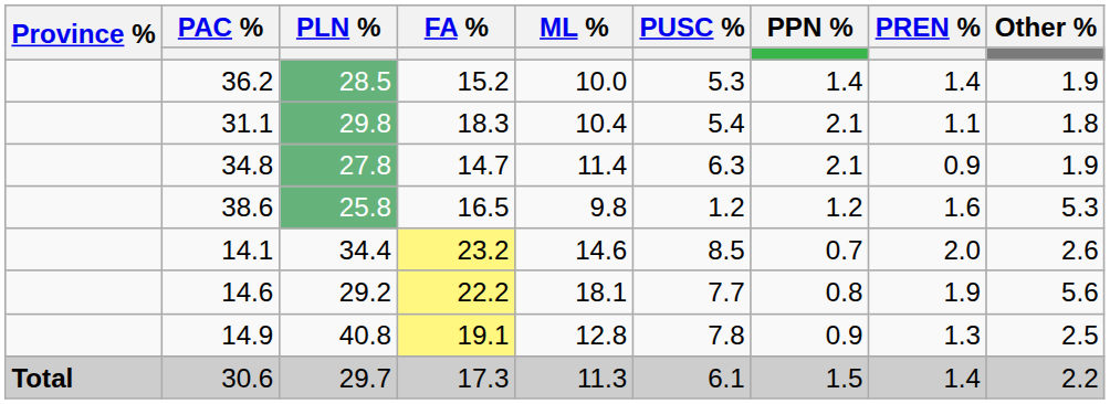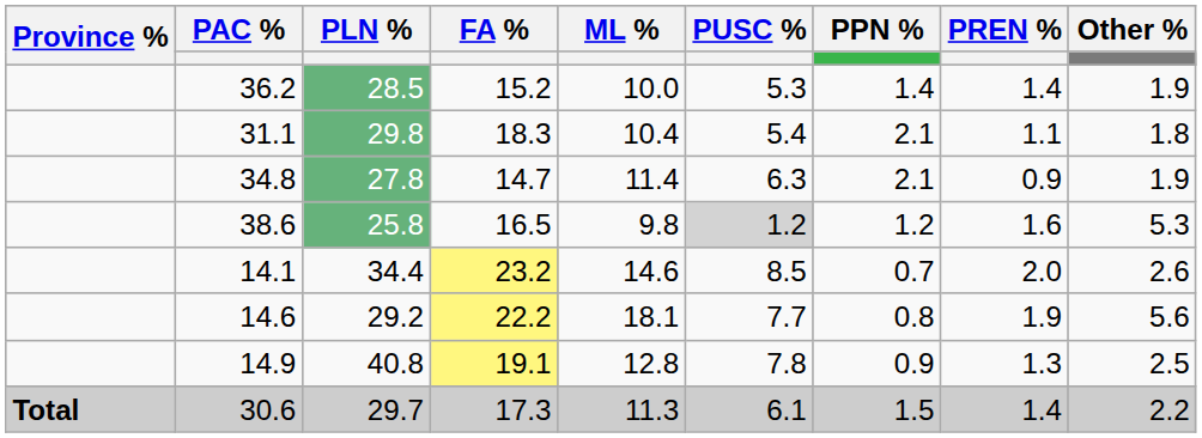38.6 | PUSC %: no background -> lightgrey background
